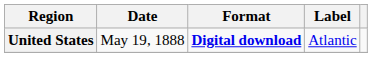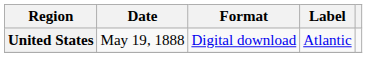United States | Format: bold -> normal
